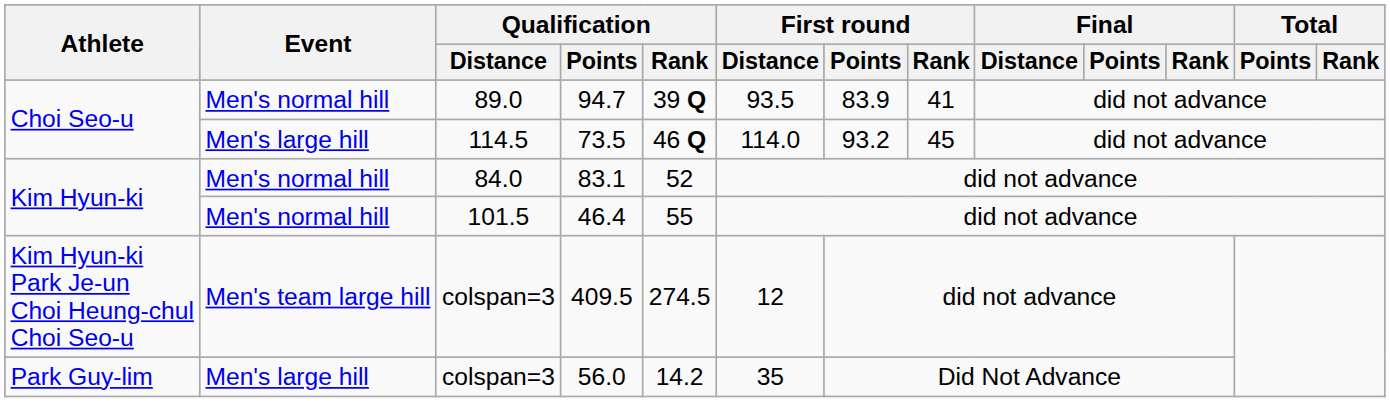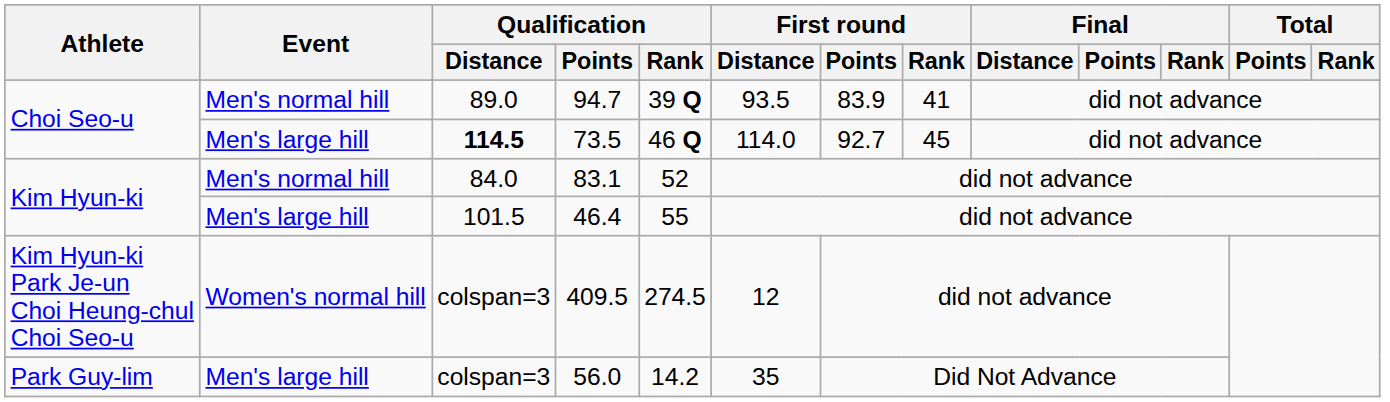73.5 | Qualification / Distance: normal -> bold
73.5 | First round / Points: 93.2 -> 92.7
46.4 | Event: Men's normal hill -> Men's large hill
409.5 | Event: Men's team large hill -> Women's normal hill
